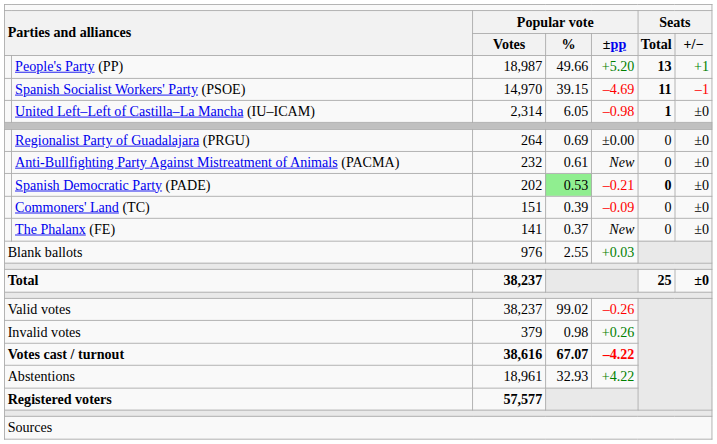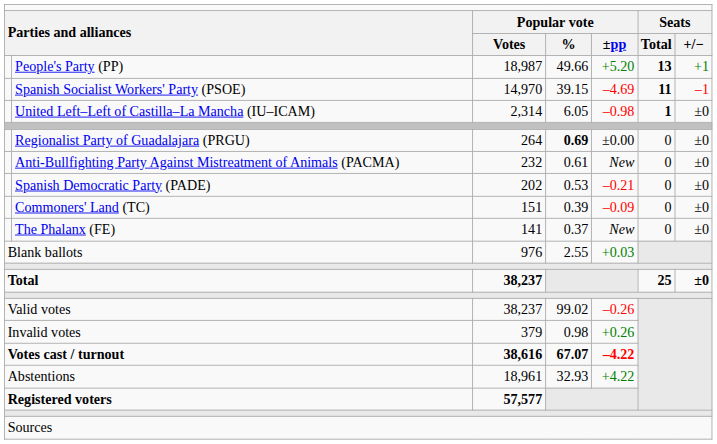Regionalist Party of Guadalajara (PRGU) | column 4: normal -> bold
Spanish Democratic Party (PADE) | column 4: lightgreen background -> no background
Spanish Democratic Party (PADE) | column 6: bold -> normal
